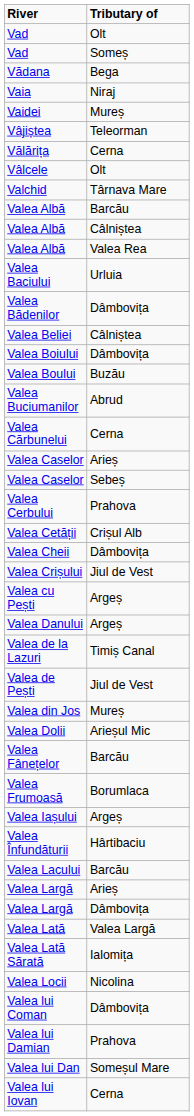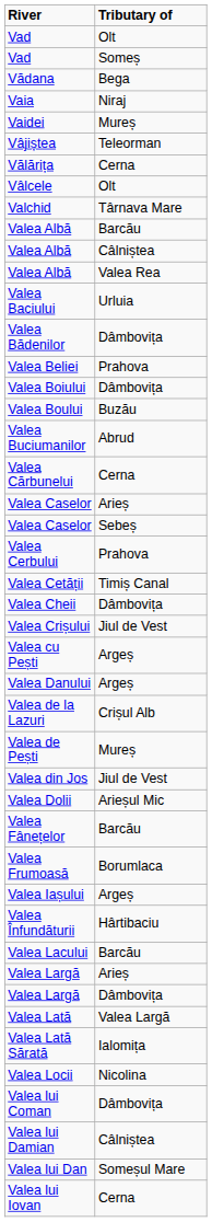row 16 | Tributary of: Câlniștea -> Prahova
row 24 | Tributary of: Crișul Alb -> Timiș Canal
row 29 | Tributary of: Timiș Canal -> Crișul Alb
row 30 | Tributary of: Jiul de Vest -> Mureș
row 31 | Tributary of: Mureș -> Jiul de Vest
row 44 | Tributary of: Prahova -> Câlniștea
